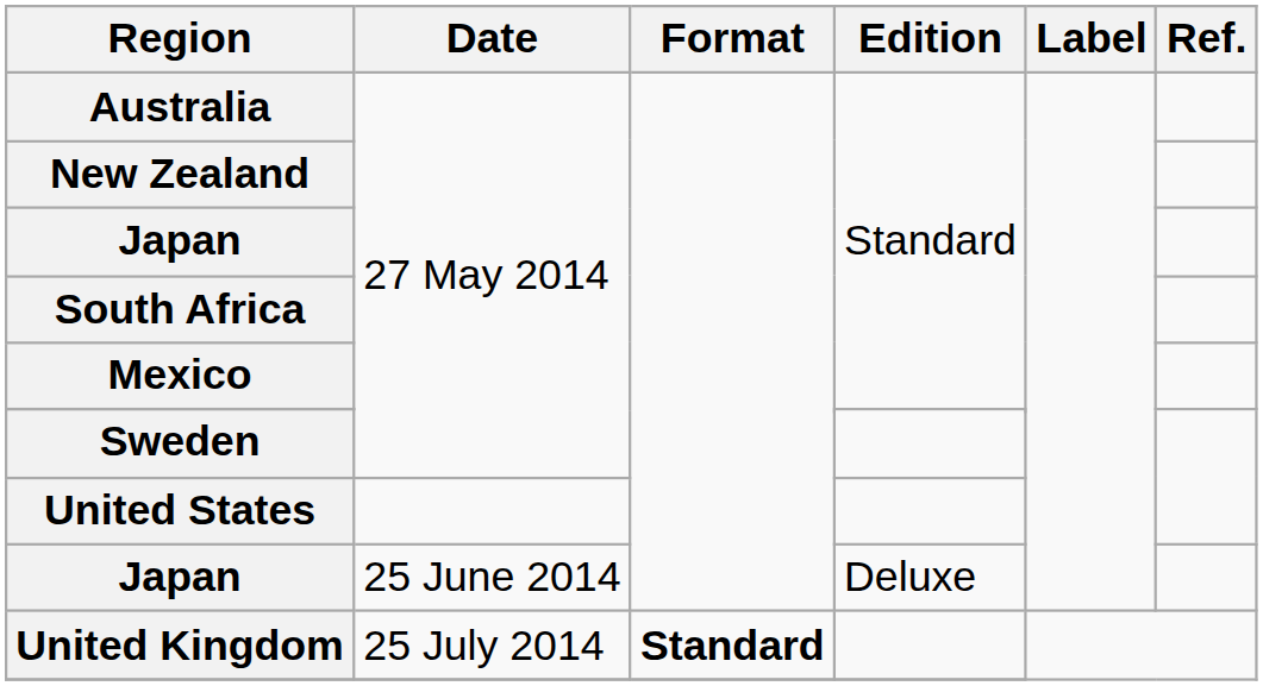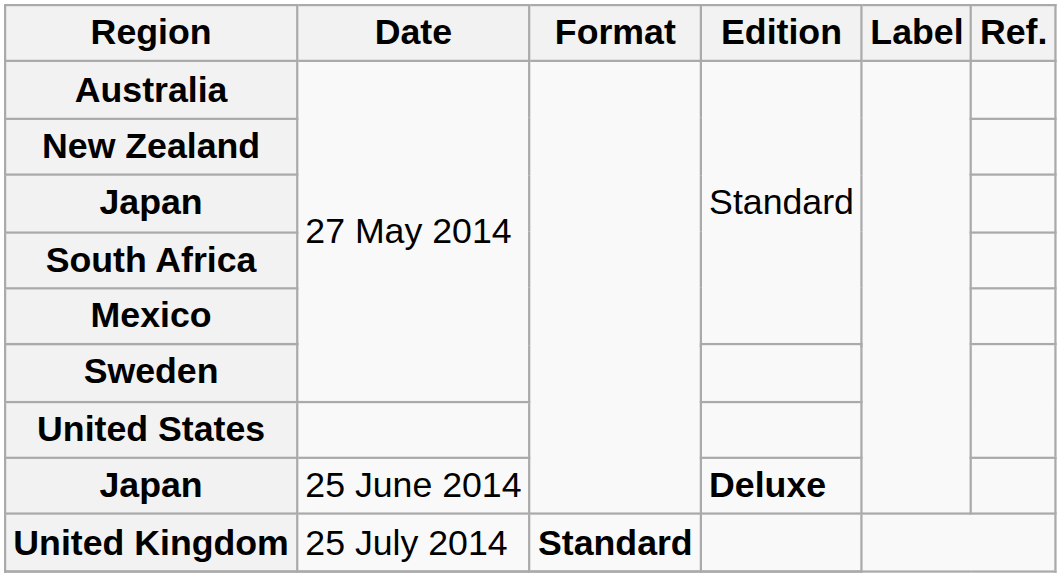Japan / 25 June 2014 | Edition: normal -> bold
